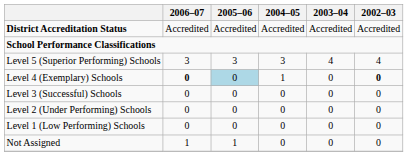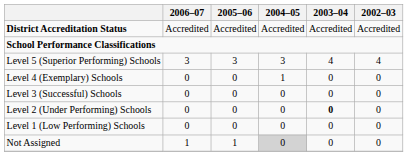Level 4 (Exemplary) Schools | 2006–07: bold -> normal
Level 4 (Exemplary) Schools | 2005–06: lightblue background -> no background
Level 4 (Exemplary) Schools | 2002–03: bold -> normal
Level 2 (Under Performing) Schools | 2003–04: normal -> bold
Not Assigned | 2004–05: no background -> lightgrey background
